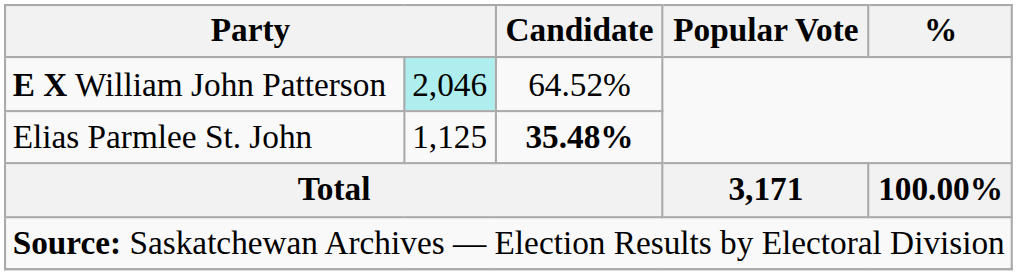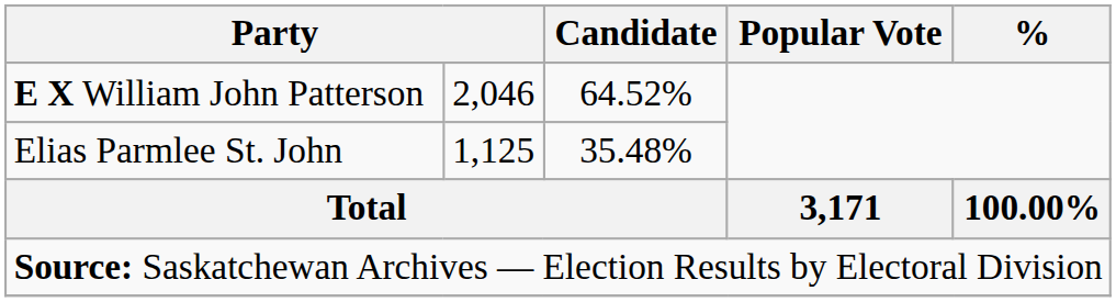E X William John Patterson | column 2: paleturquoise background -> no background
Elias Parmlee St. John | Candidate: bold -> normal
